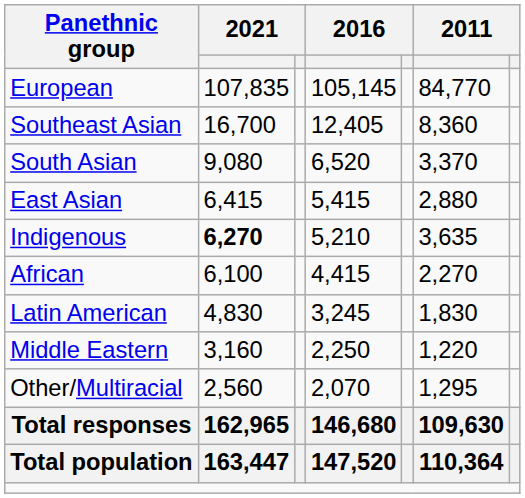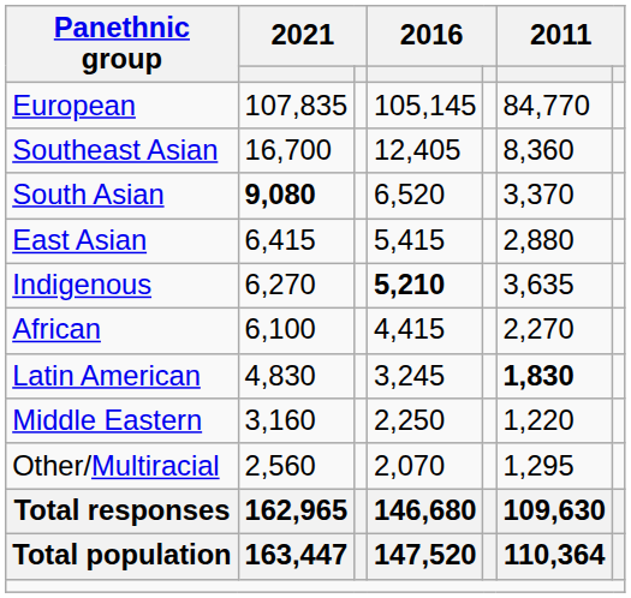South Asian | column 2: normal -> bold
Indigenous | column 2: bold -> normal
Indigenous | column 4: normal -> bold
Latin American | column 6: normal -> bold
